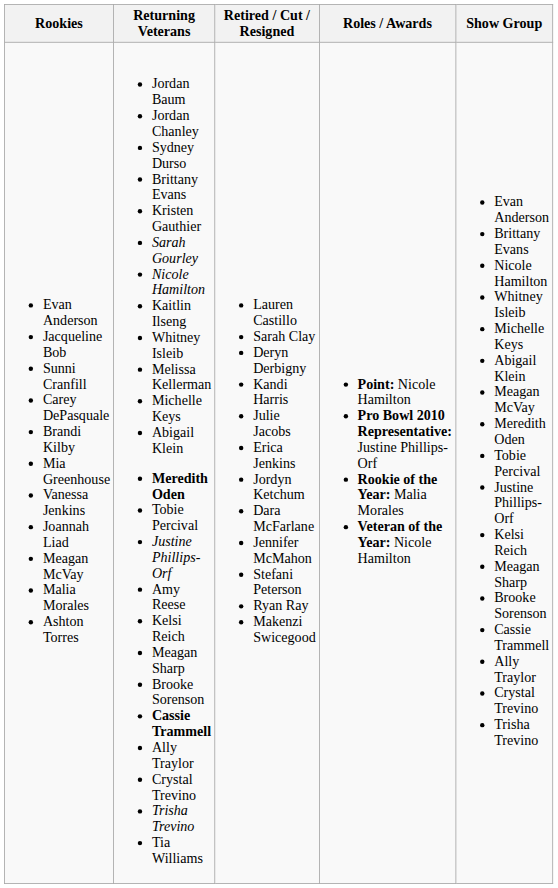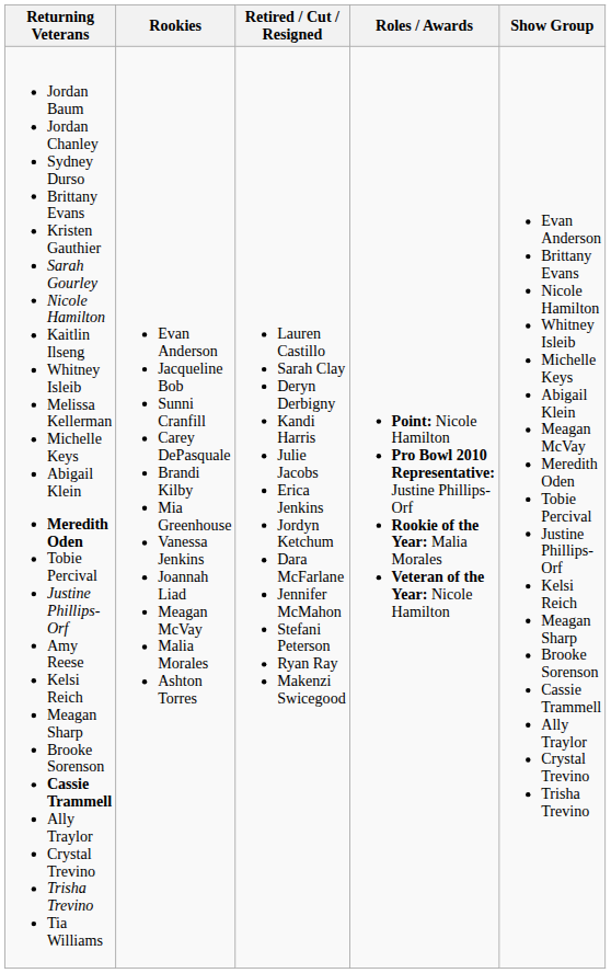columns swapped: Returning Veterans <-> Rookies
